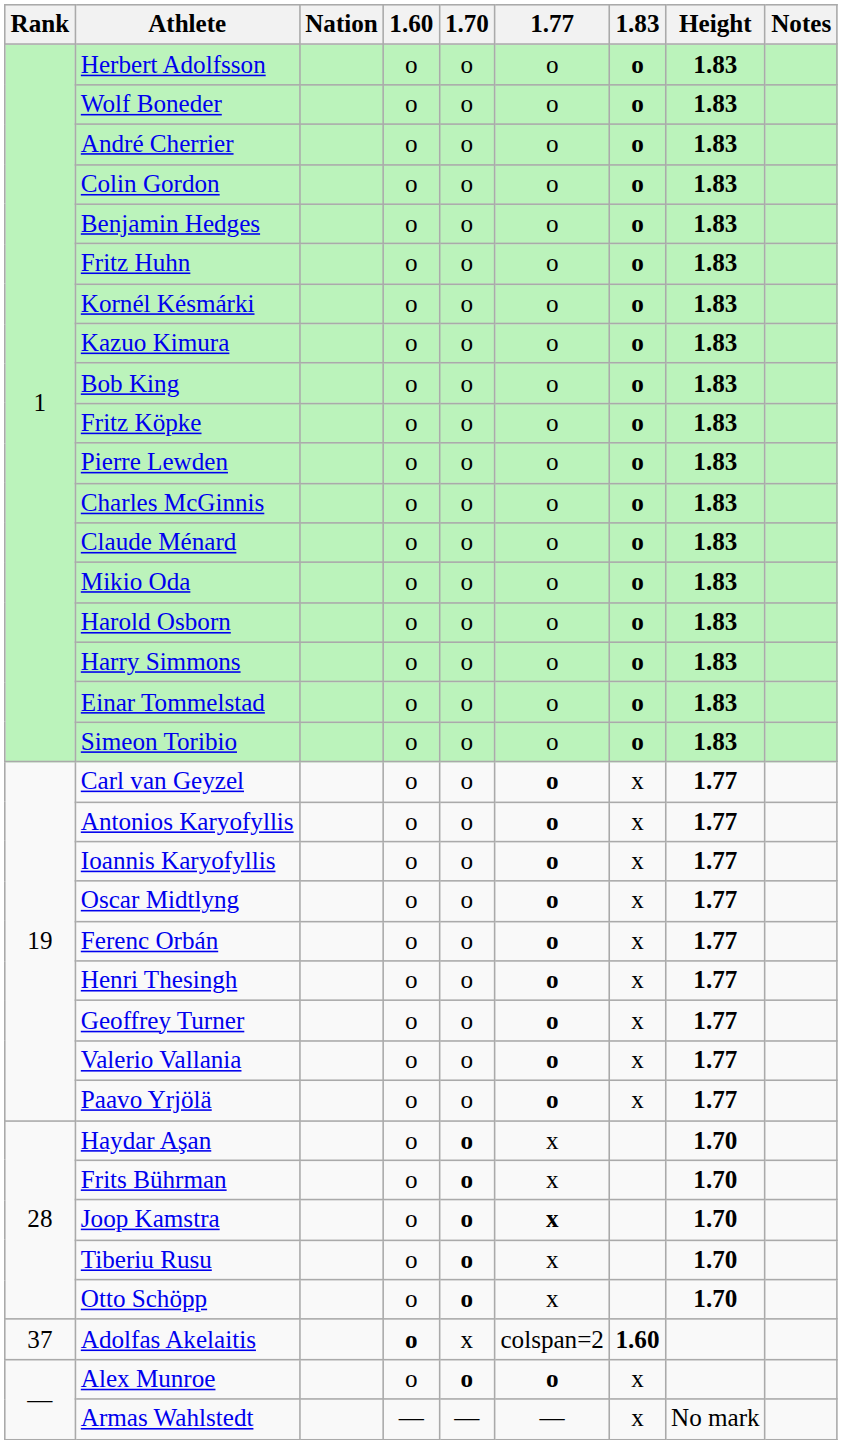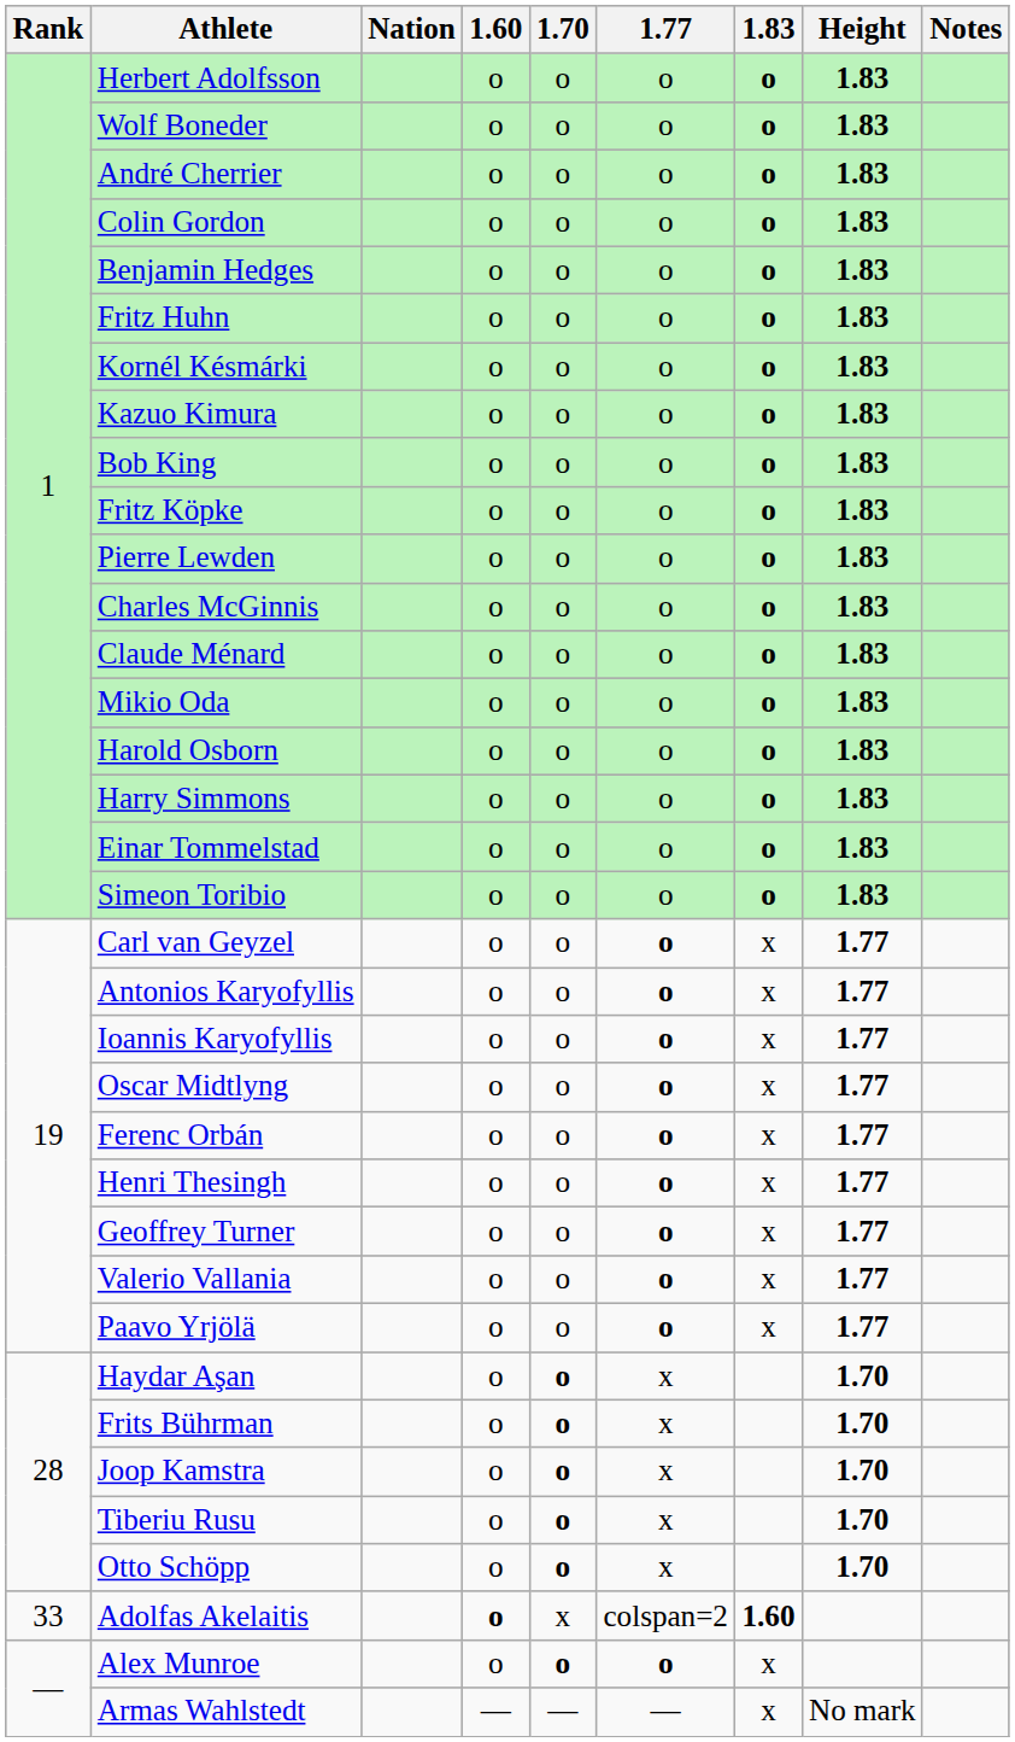Joop Kamstra | 1.77: bold -> normal
Adolfas Akelaitis | Rank: 37 -> 33
